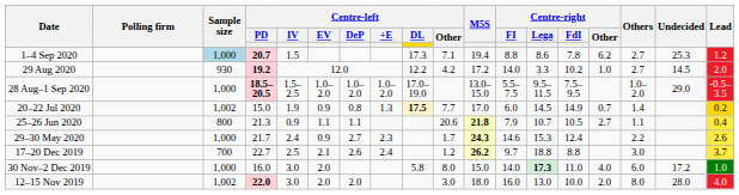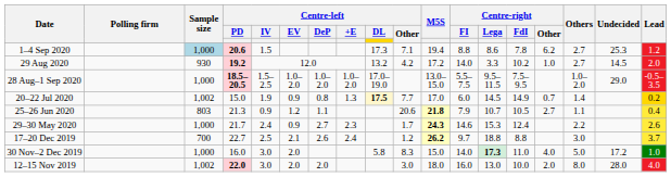1–4 Sep 2020 | Centre-left / PD: 20.7 -> 20.6
29 Aug 2020 | Centre-left / DL: 12.2 -> 13.2
25–26 Jun 2020 | Sample size: 800 -> 803
25–26 Jun 2020 | Centre-left / EV: 1.1 -> 1.2
30 Nov–2 Dec 2019 | Centre-left / Other: 8.0 -> 8.3
30 Nov–2 Dec 2019 | Others: 6.0 -> 5.0
